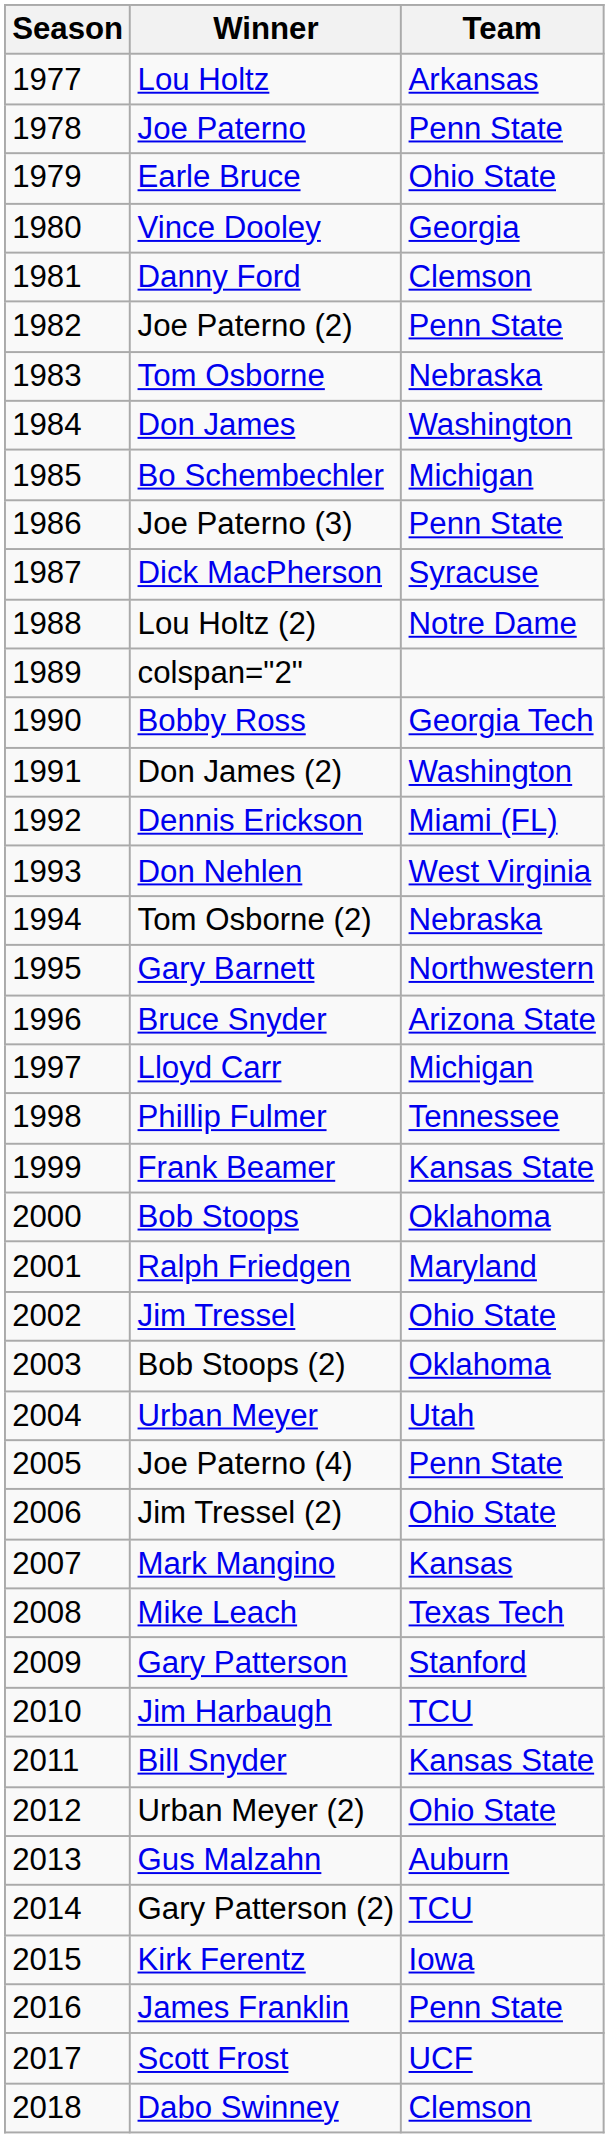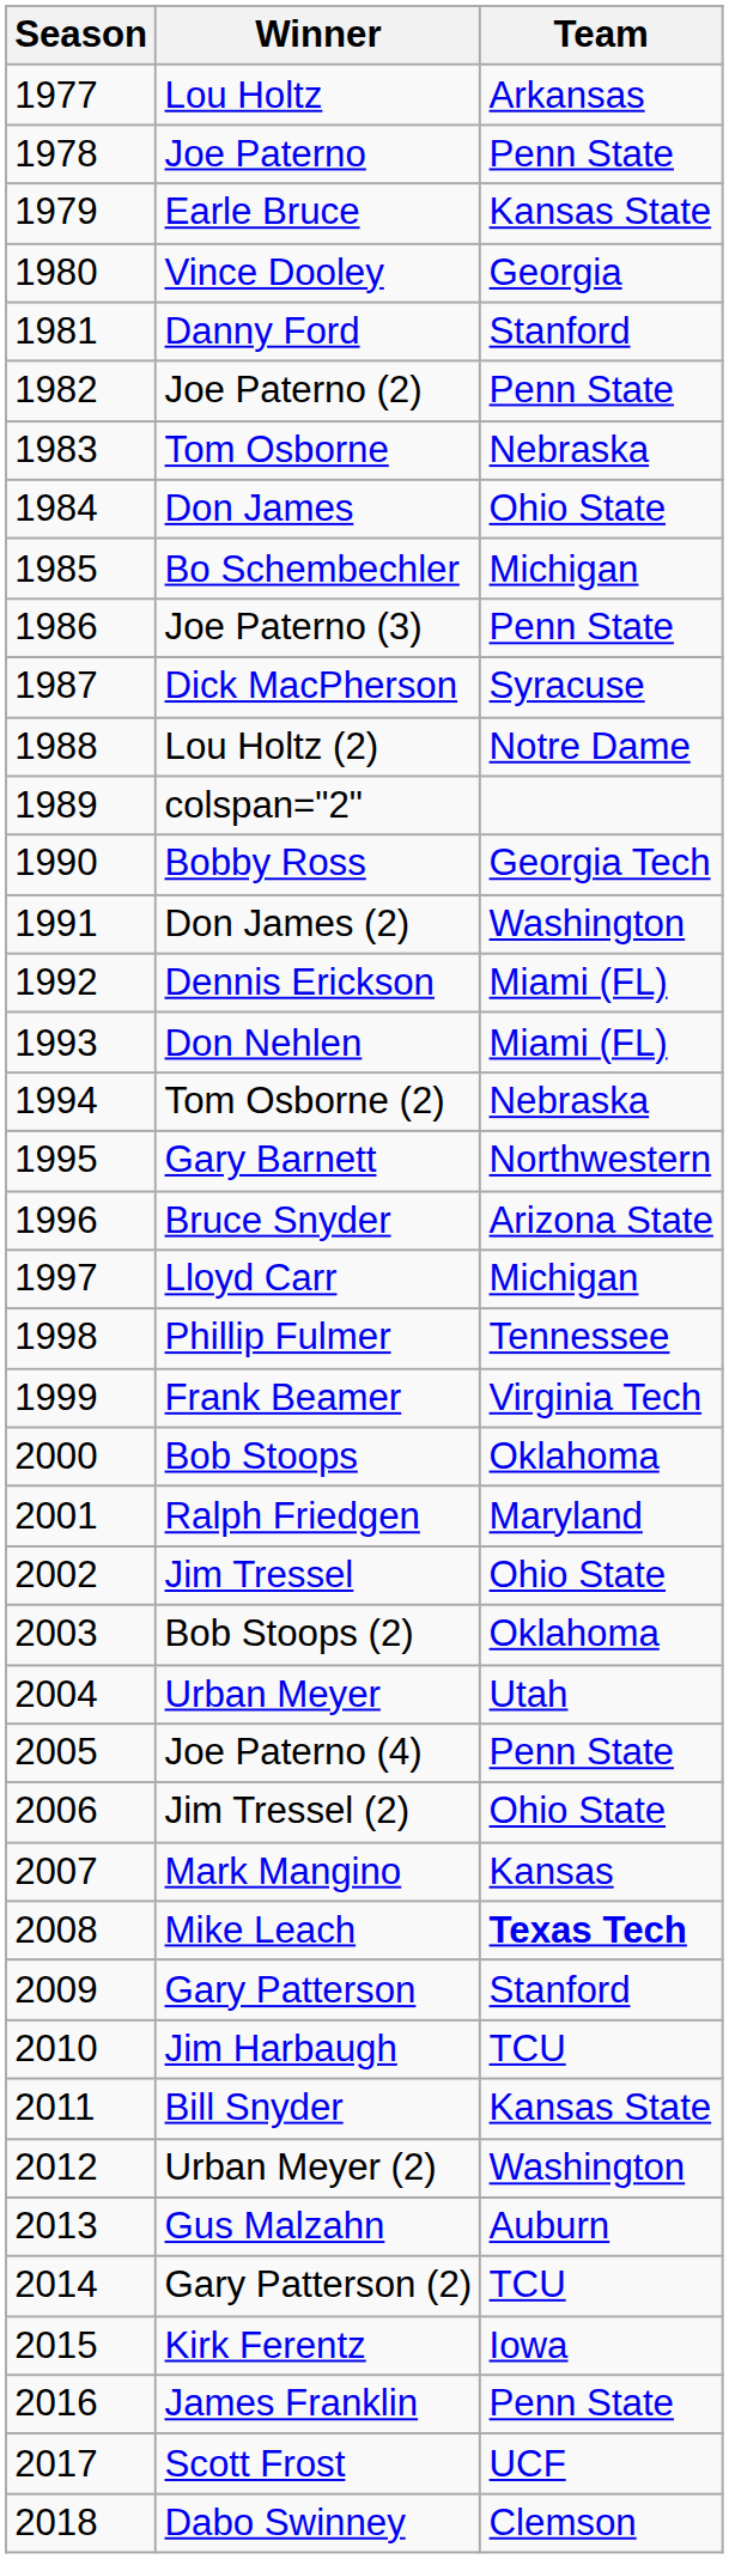Earle Bruce | Team: Ohio State -> Kansas State
Danny Ford | Team: Clemson -> Stanford
Don James | Team: Washington -> Ohio State
Don Nehlen | Team: West Virginia -> Miami (FL)
Frank Beamer | Team: Kansas State -> Virginia Tech
Mike Leach | Team: normal -> bold
Urban Meyer (2) | Team: Ohio State -> Washington
